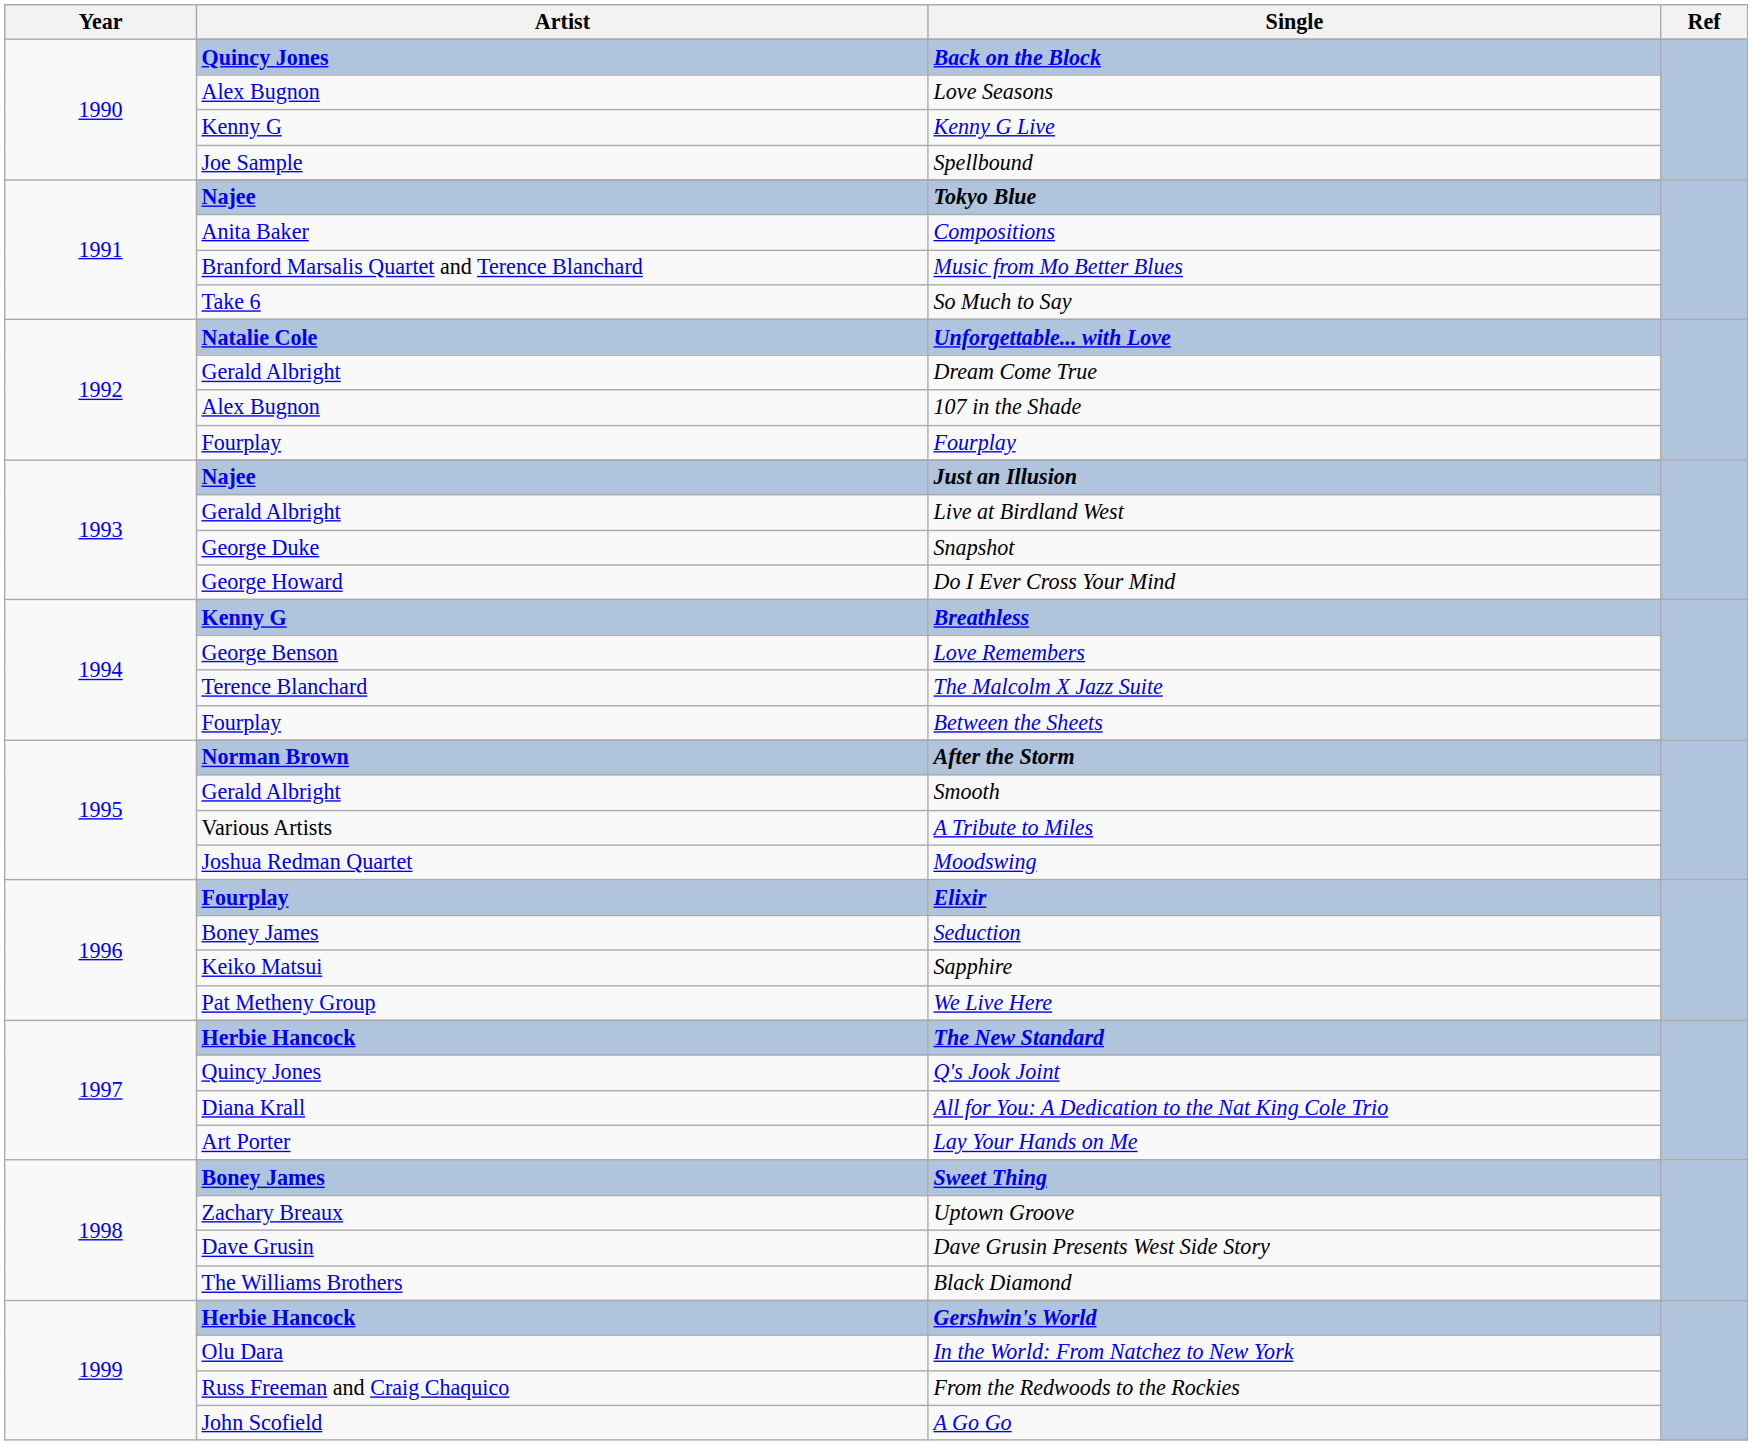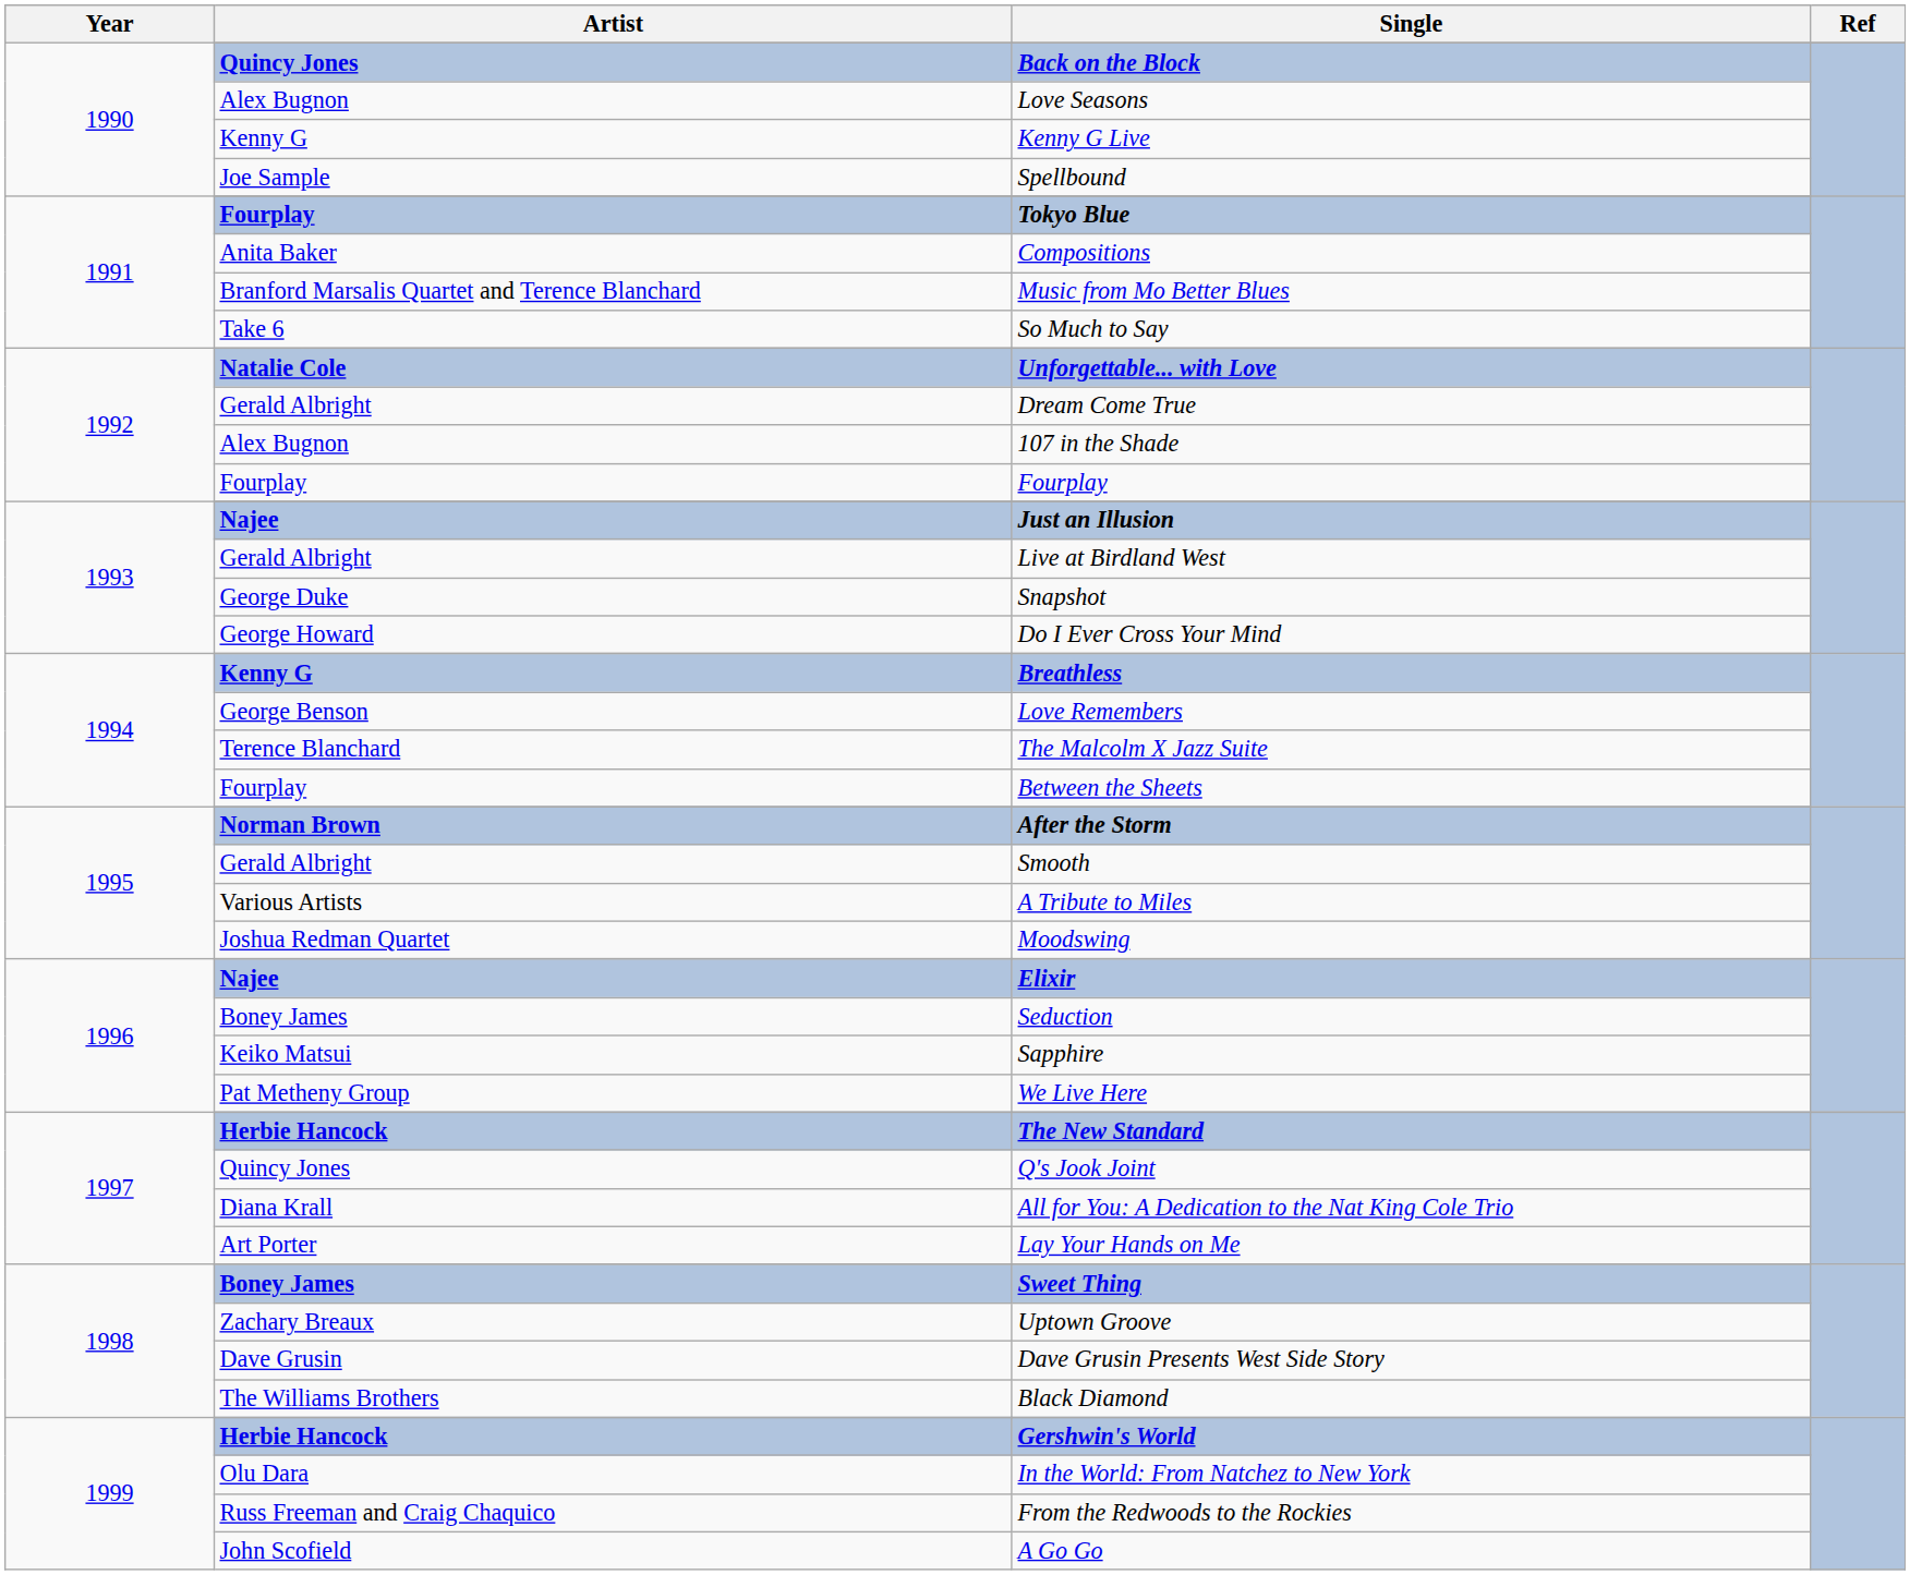Tokyo Blue | Artist: Najee -> Fourplay
Elixir | Artist: Fourplay -> Najee
